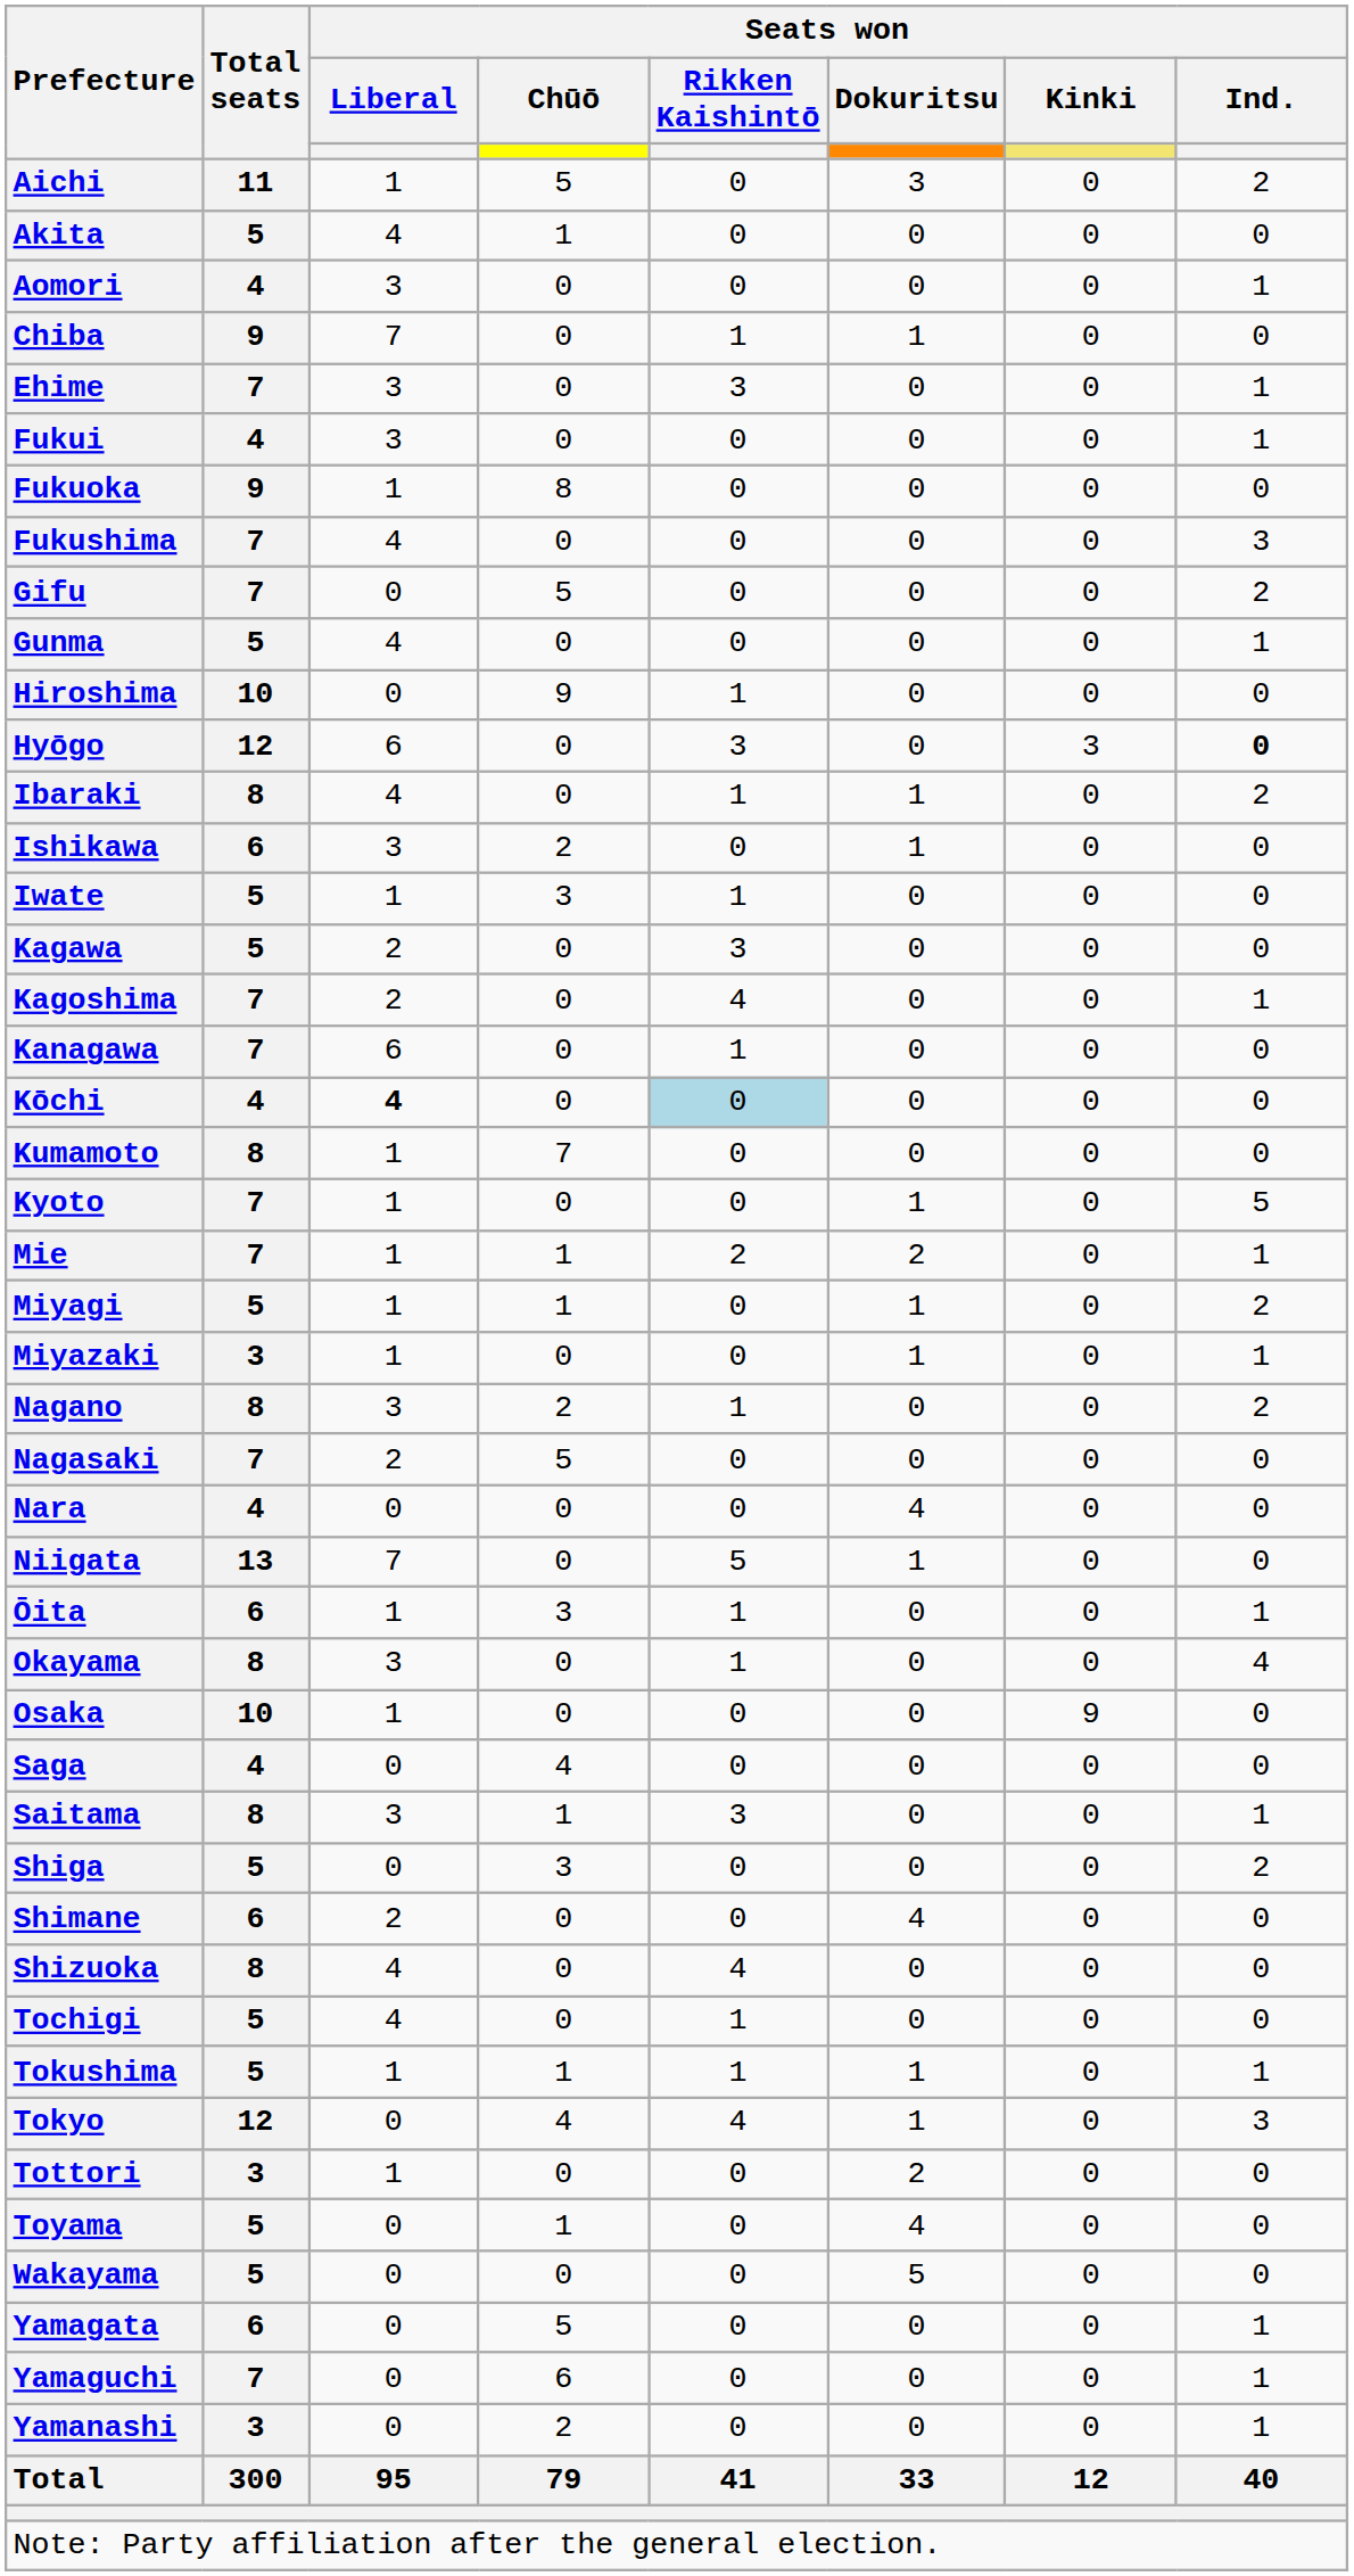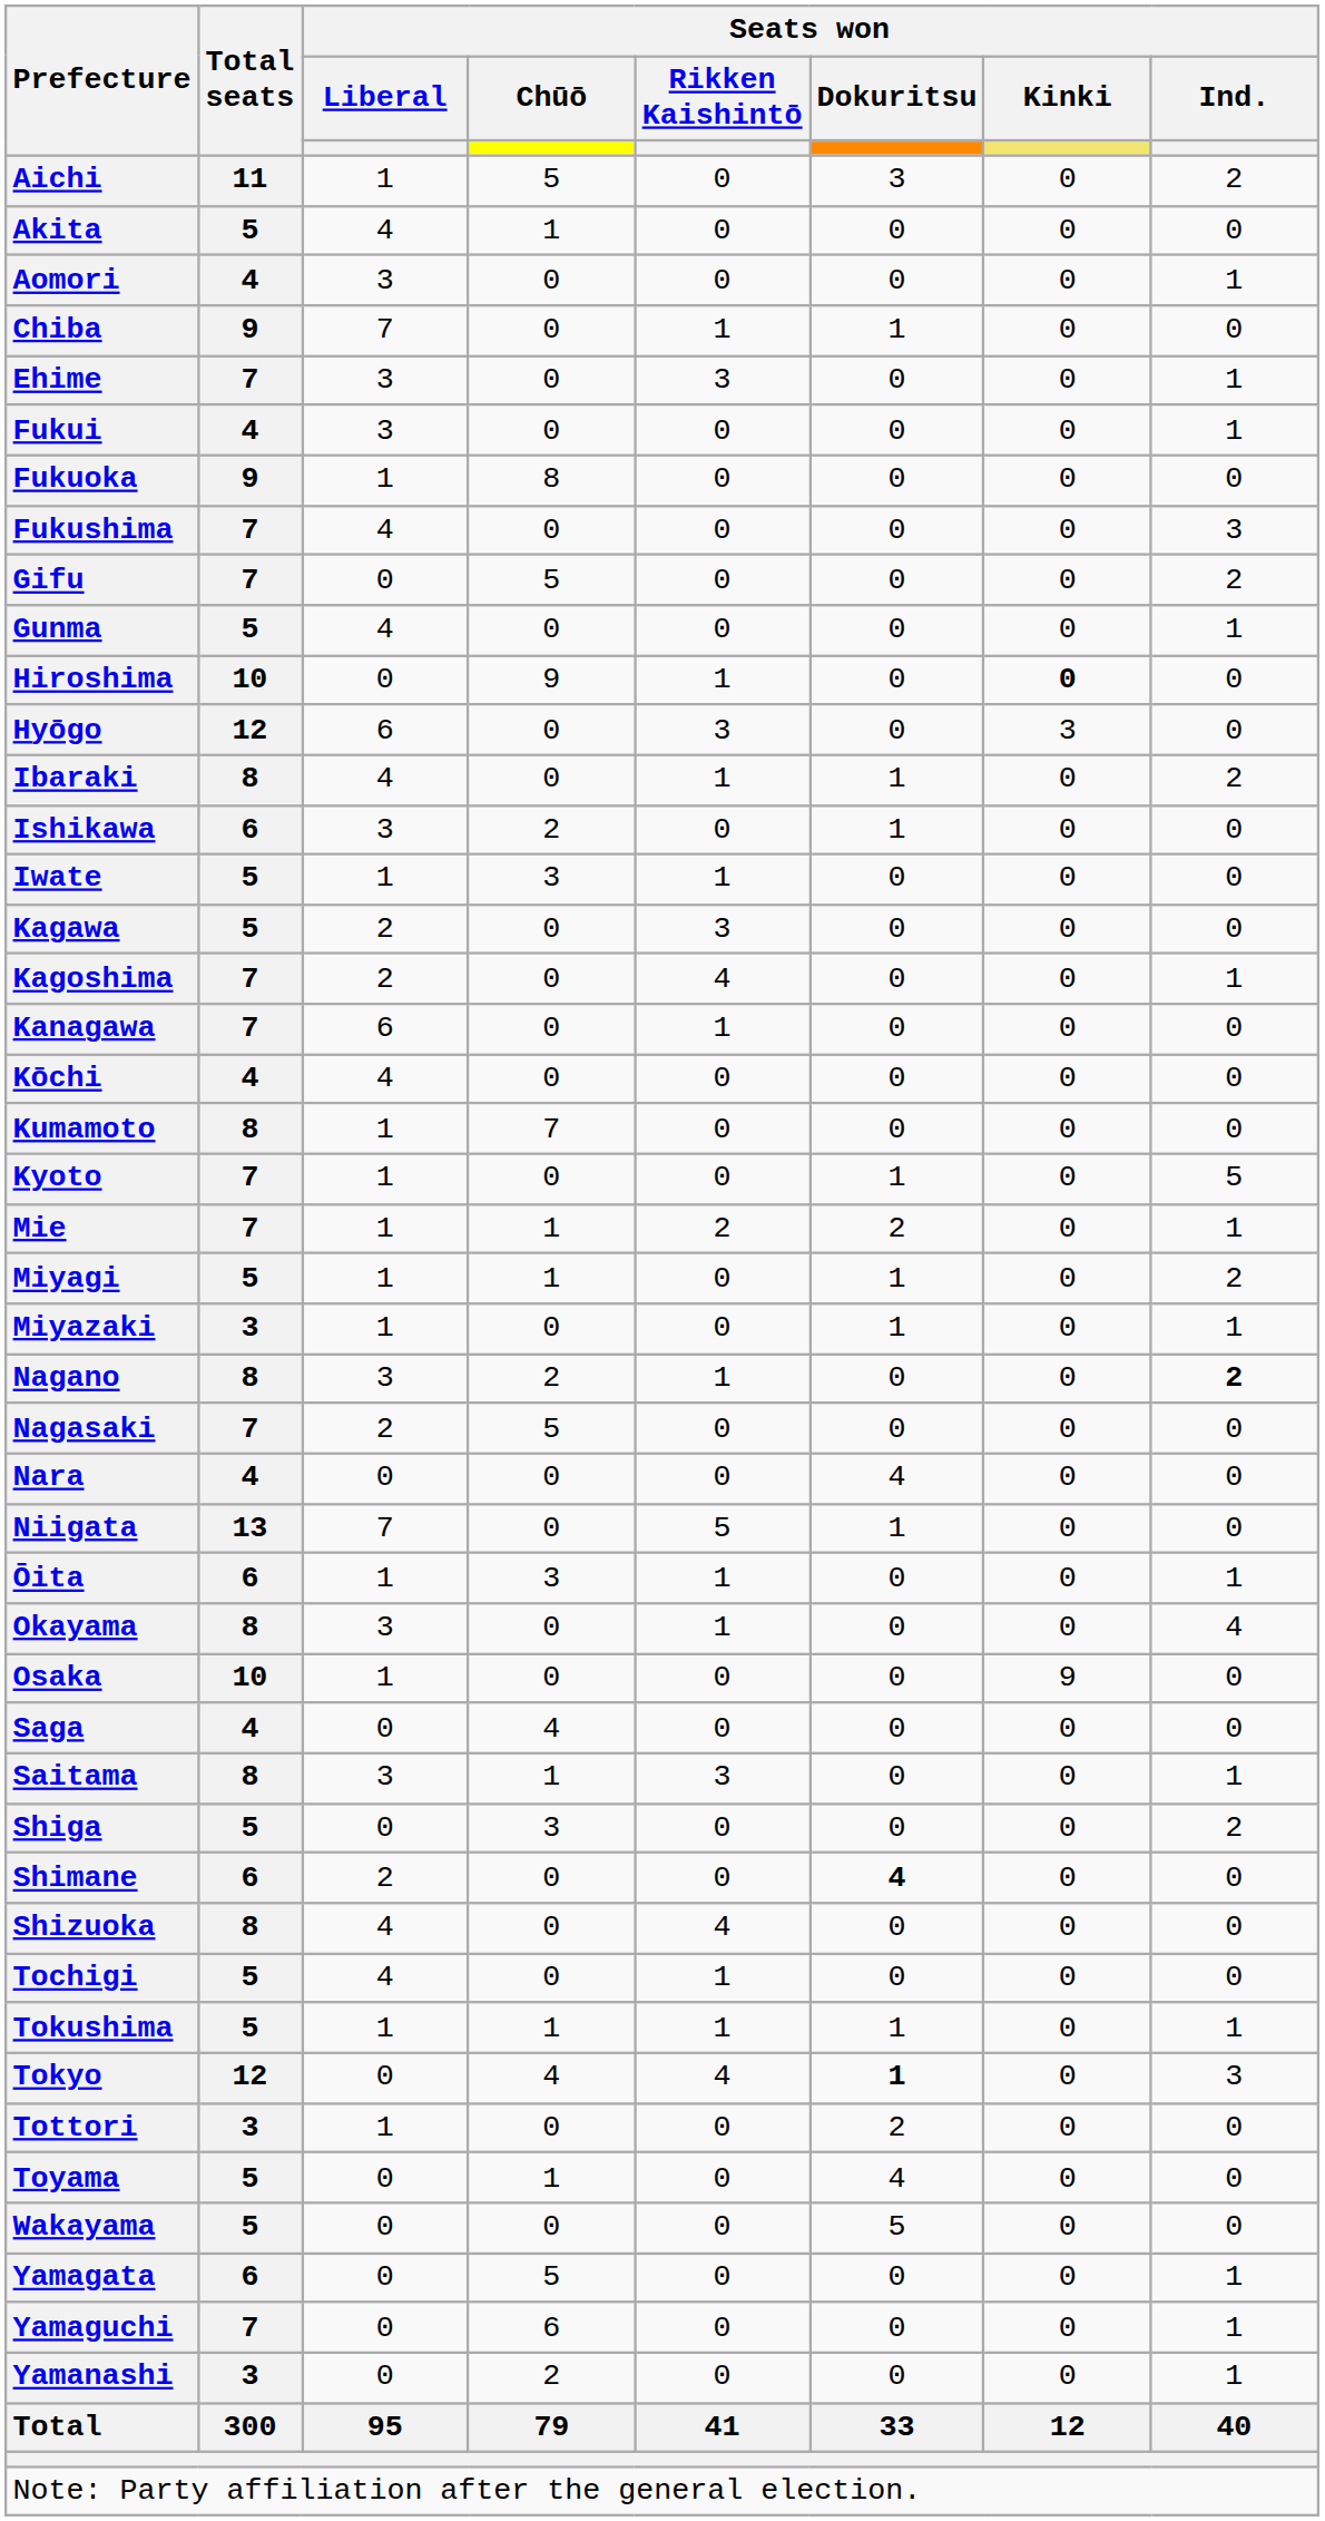Hiroshima | Seats won / Kinki: normal -> bold
Hyōgo | Seats won / Ind.: bold -> normal
Kōchi | Seats won / Liberal: bold -> normal
Kōchi | Seats won / Rikken Kaishintō: lightblue background -> no background
Nagano | Seats won / Ind.: normal -> bold
Shimane | Seats won / Dokuritsu: normal -> bold
Tokyo | Seats won / Dokuritsu: normal -> bold
